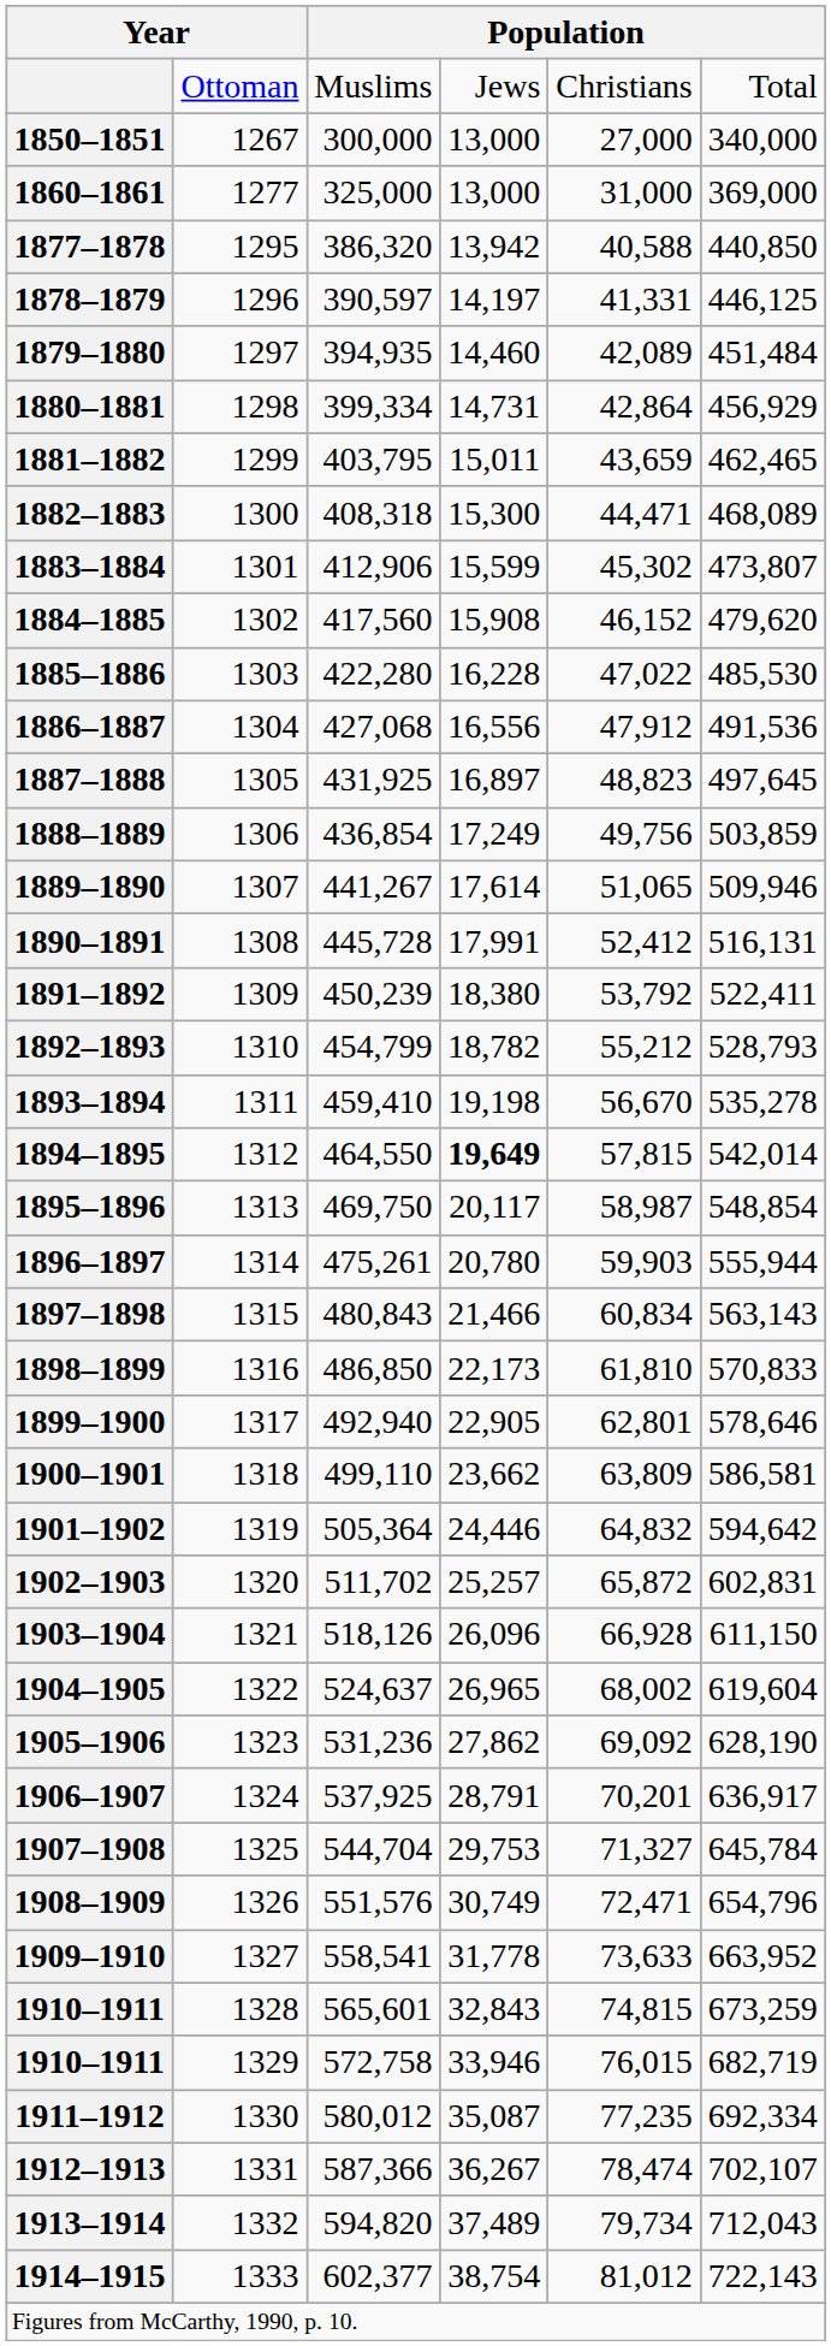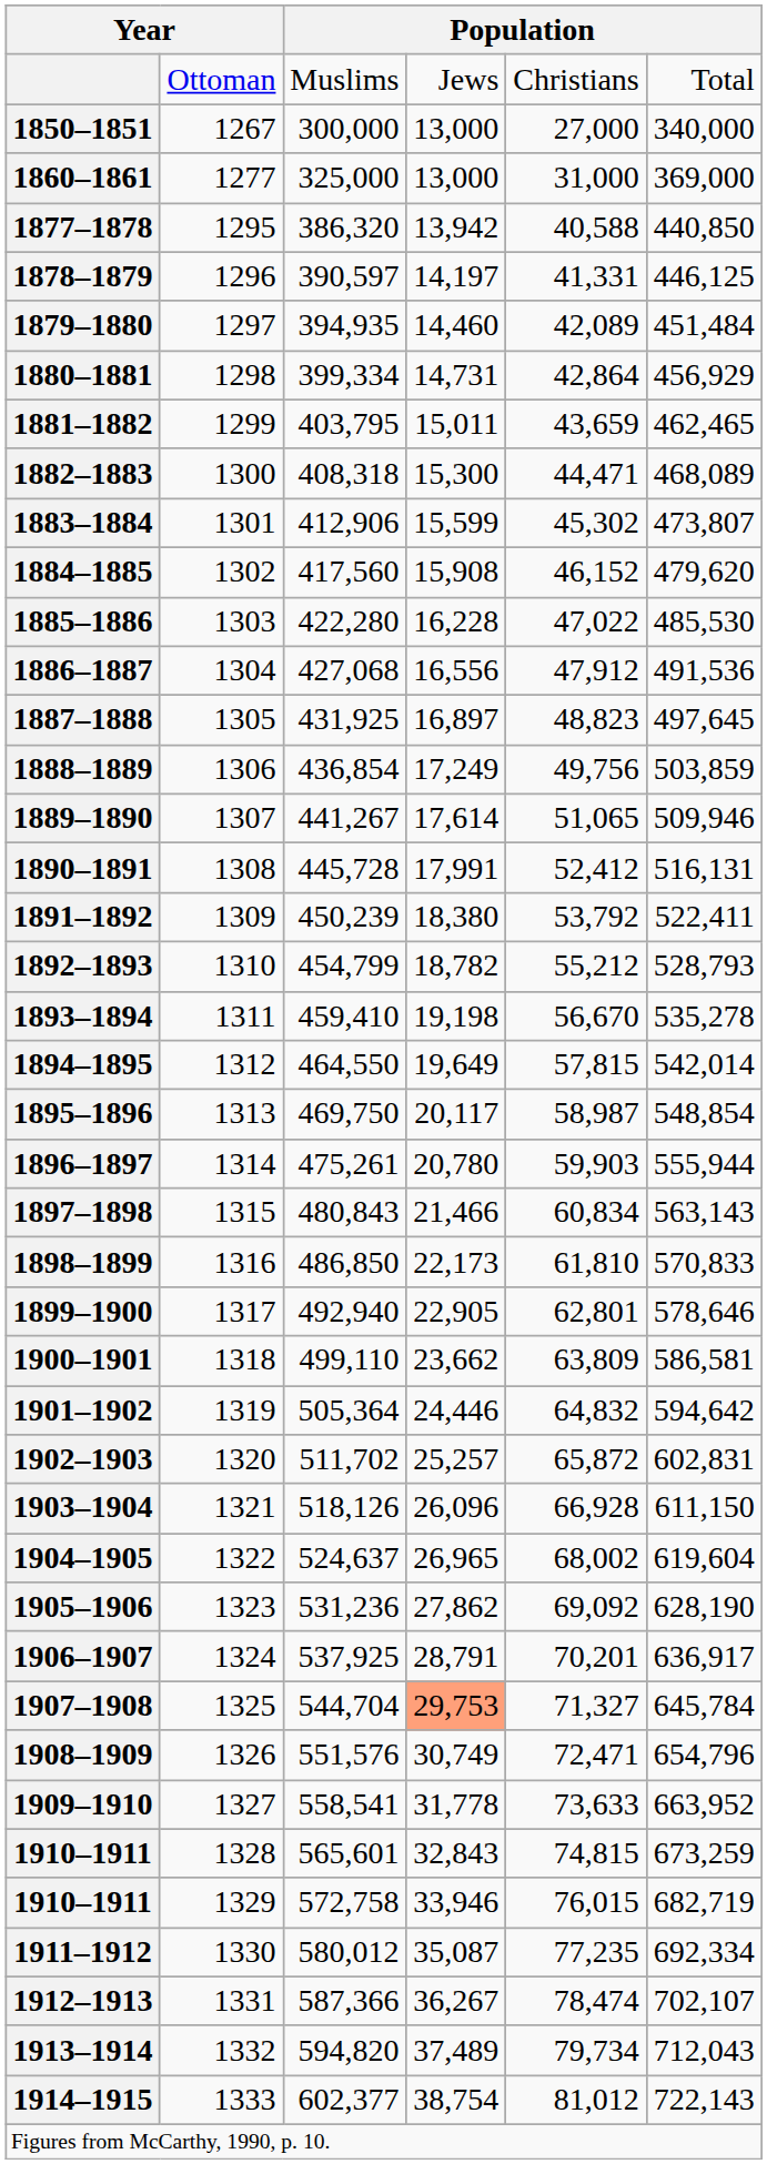1312 | column 4: bold -> normal
1325 | column 4: no background -> lightsalmon background
